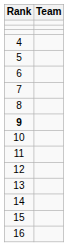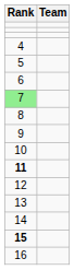row 8 | Rank: no background -> lightgreen background
row 10 | Rank: bold -> normal
row 12 | Rank: normal -> bold
row 16 | Rank: normal -> bold
